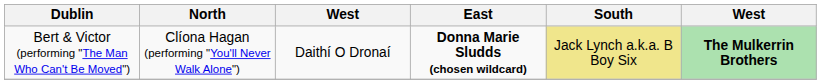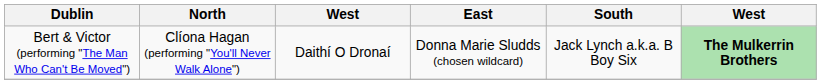Bert & Victor (performing "The Man Who Can't Be Moved") | East: bold -> normal
Bert & Victor (performing "The Man Who Can't Be Moved") | South: khaki background -> no background
